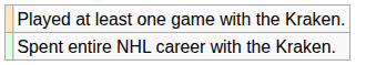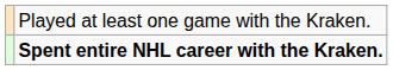row 2 | column 2: normal -> bold
